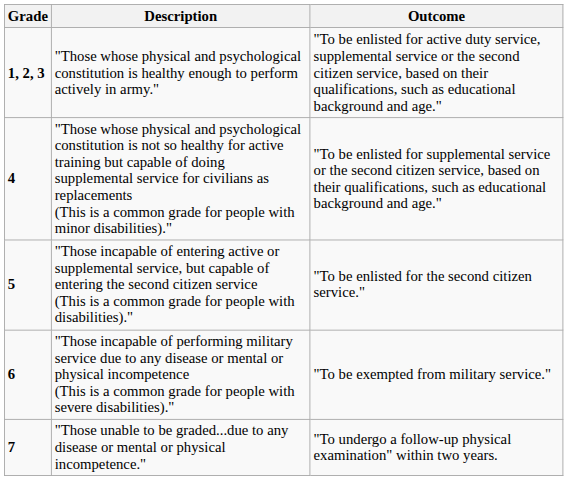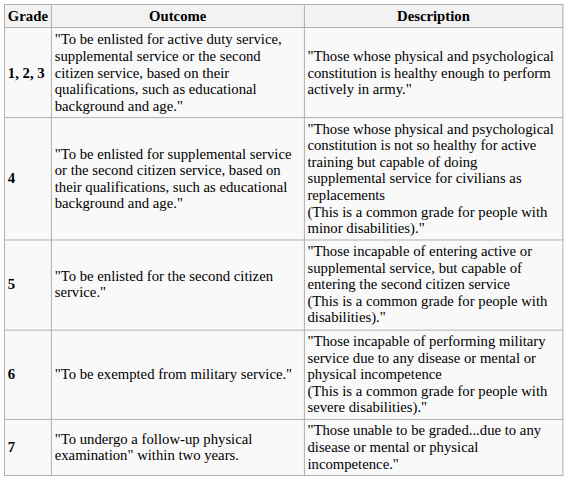columns swapped: Description <-> Outcome
